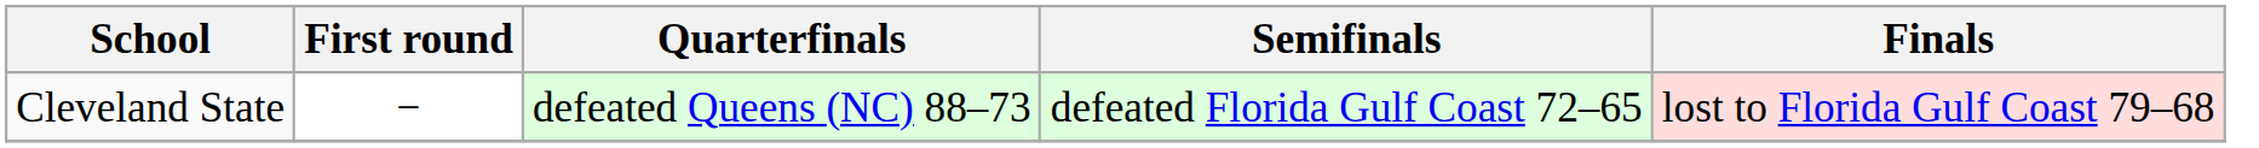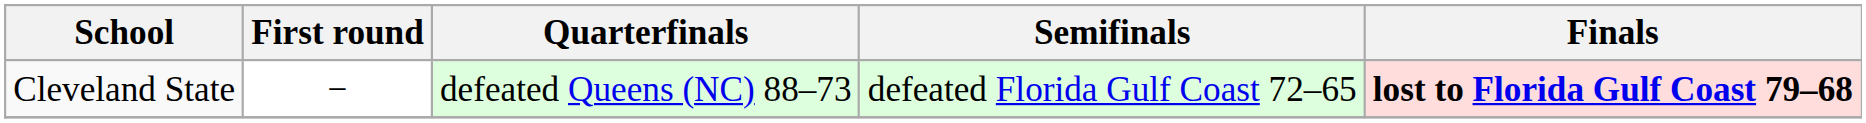Cleveland State | Finals: normal -> bold
